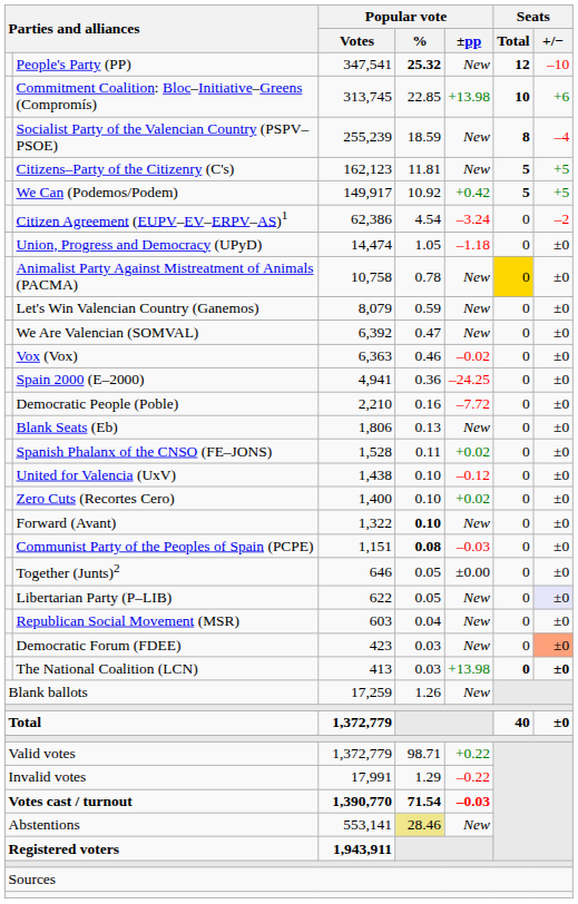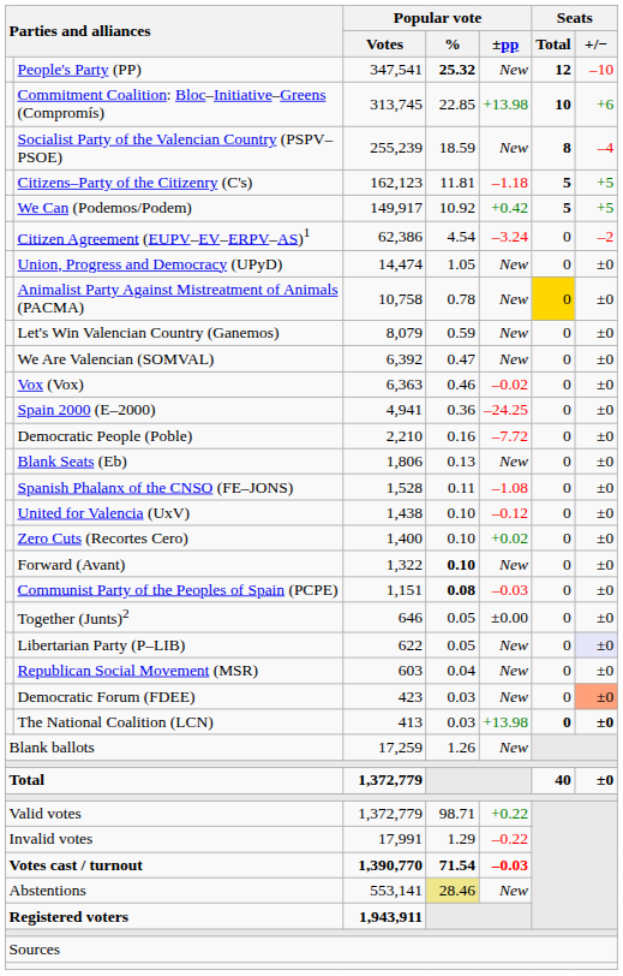Citizens–Party of the Citizenry (C's) | Popular vote / ±pp: New -> –1.18
Union, Progress and Democracy (UPyD) | Popular vote / ±pp: –1.18 -> New
Spanish Phalanx of the CNSO (FE–JONS) | Popular vote / ±pp: +0.02 -> –1.08
